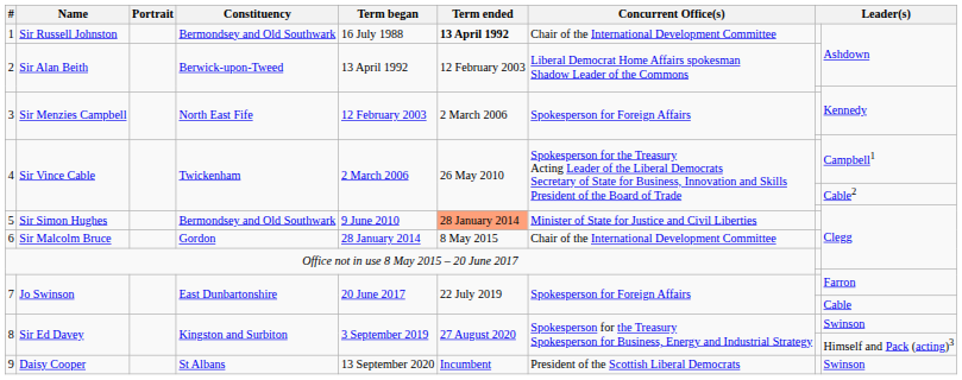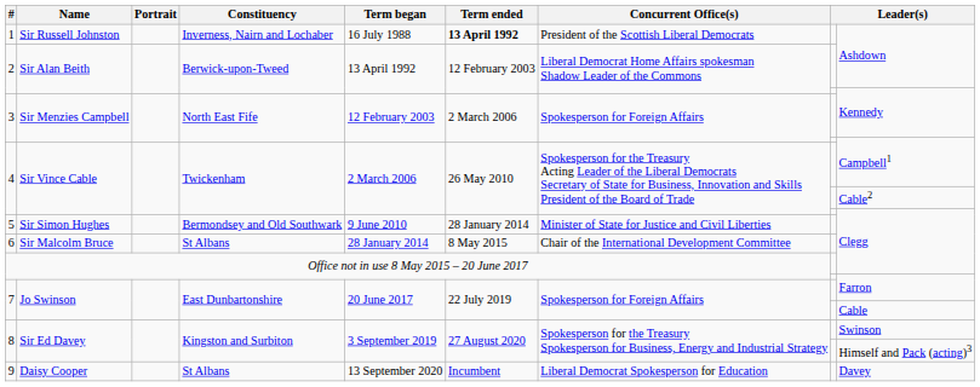1 | Constituency: Bermondsey and Old Southwark -> Inverness, Nairn and Lochaber
1 | Concurrent Office(s): Chair of the International Development Committee -> President of the Scottish Liberal Democrats
5 | Term ended: lightsalmon background -> no background
6 | Constituency: Gordon -> St Albans
9 | Concurrent Office(s): President of the Scottish Liberal Democrats -> Liberal Democrat Spokesperson for Education
9 | column 9: Swinson -> Davey
